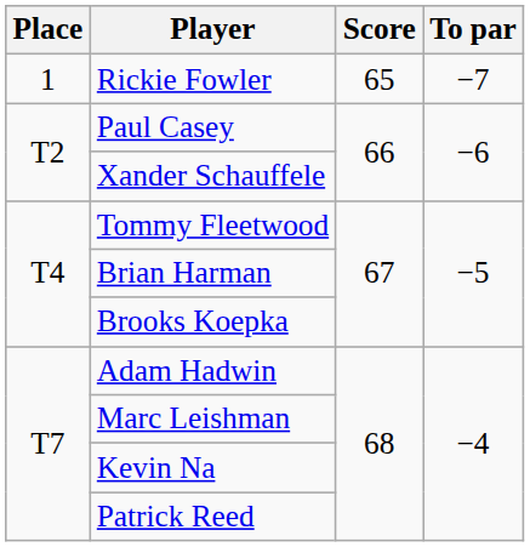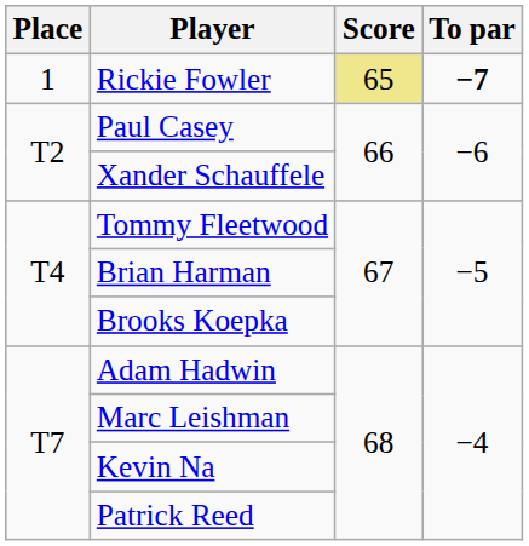Rickie Fowler | Score: no background -> khaki background
Rickie Fowler | To par: normal -> bold
